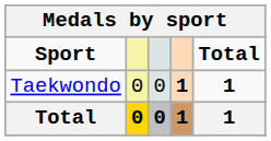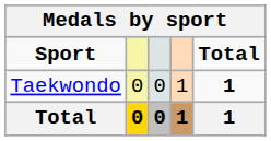Taekwondo | column 4: bold -> normal
